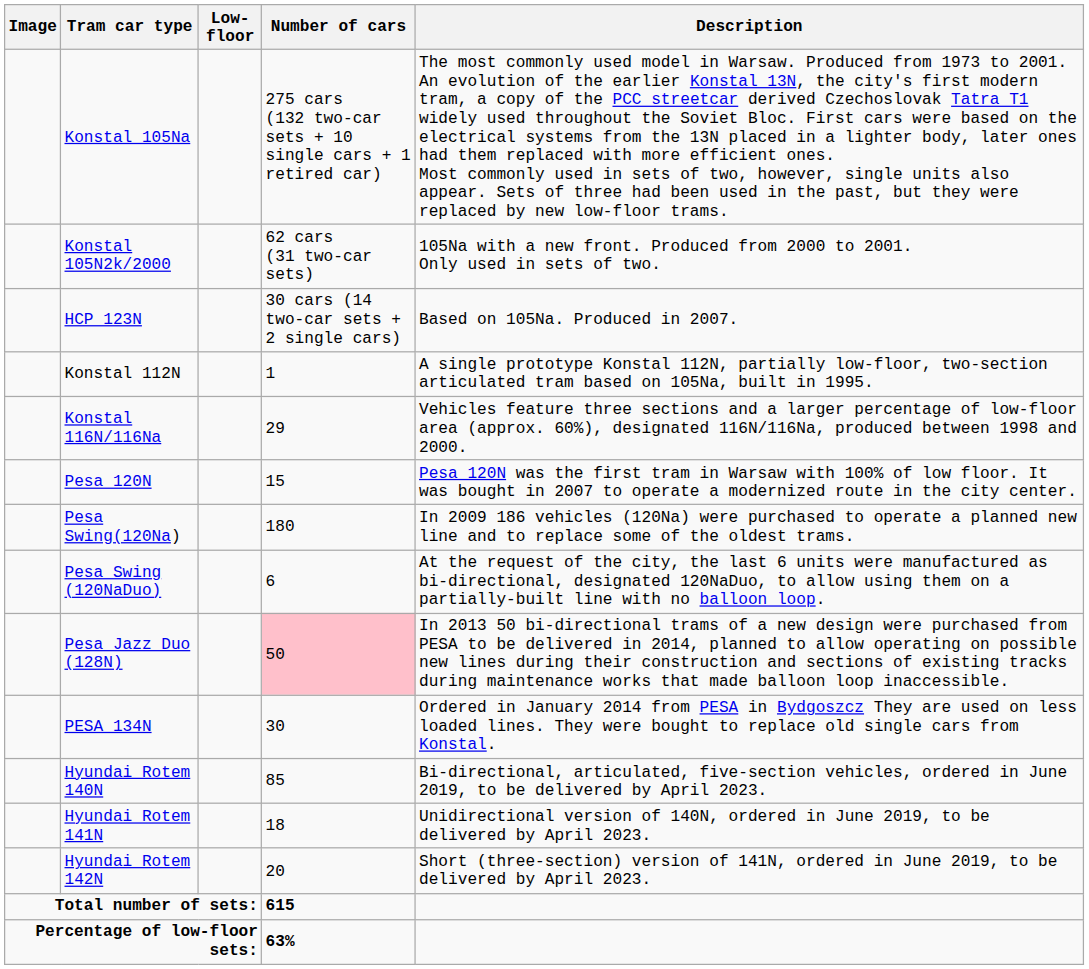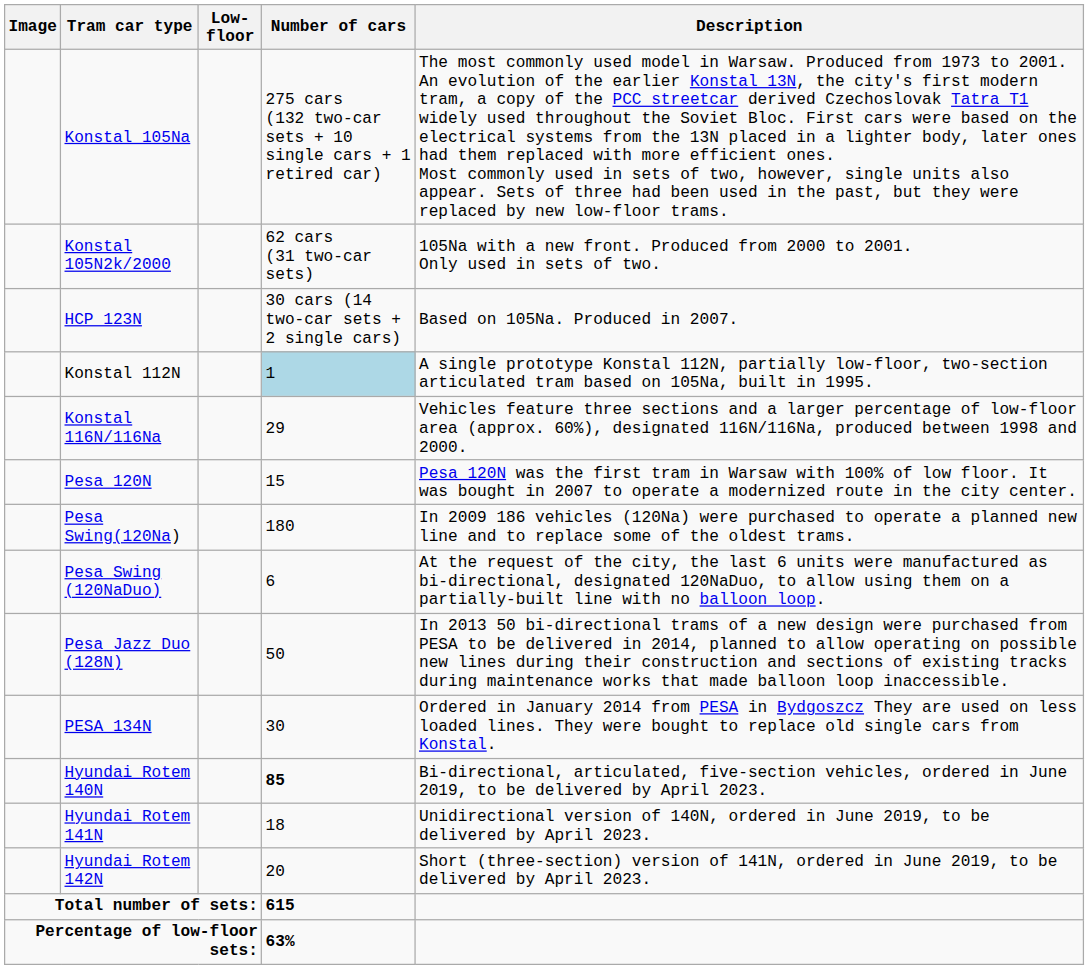Konstal 112N | Number of cars: no background -> lightblue background
Pesa Jazz Duo (128N) | Number of cars: pink background -> no background
Hyundai Rotem 140N | Number of cars: normal -> bold
